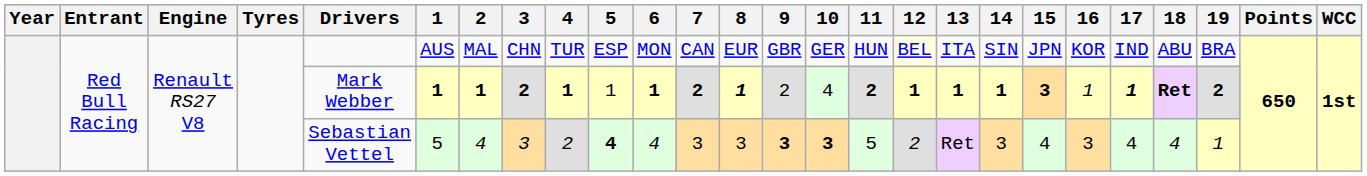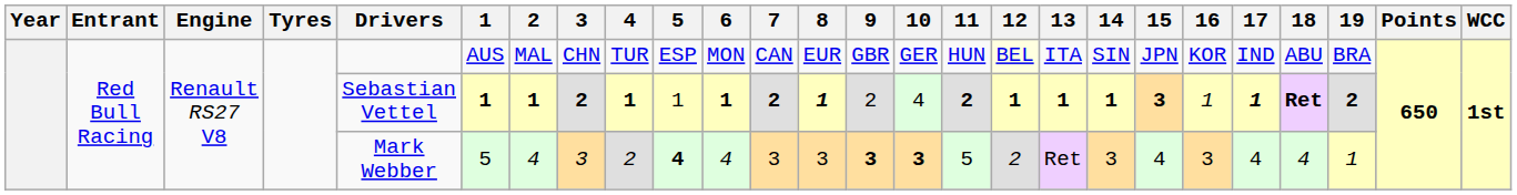row 3 | Drivers: Mark Webber -> Sebastian Vettel
row 4 | Drivers: Sebastian Vettel -> Mark Webber
